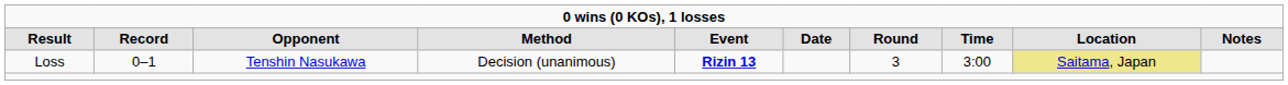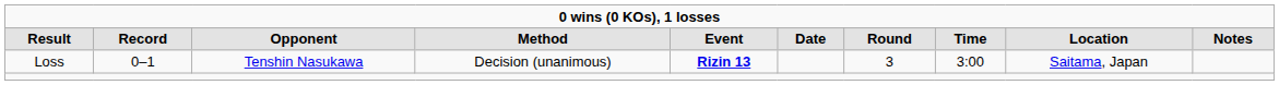Loss | Location: khaki background -> no background
